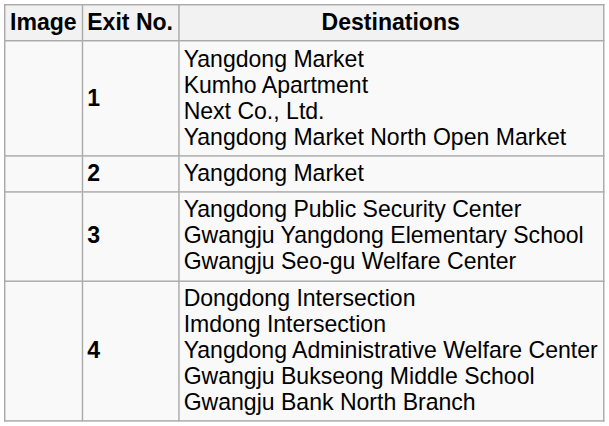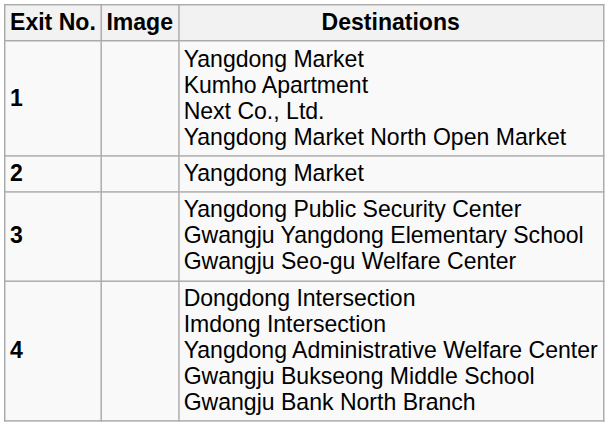columns swapped: Exit No. <-> Image
